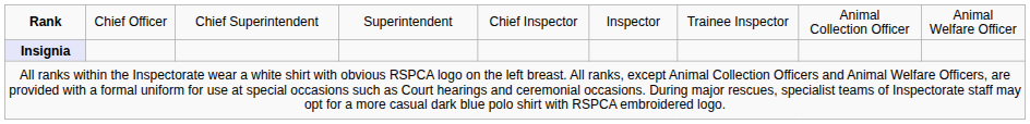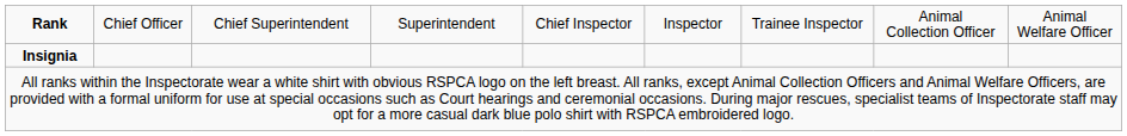Insignia | column 1: lavender background -> no background
